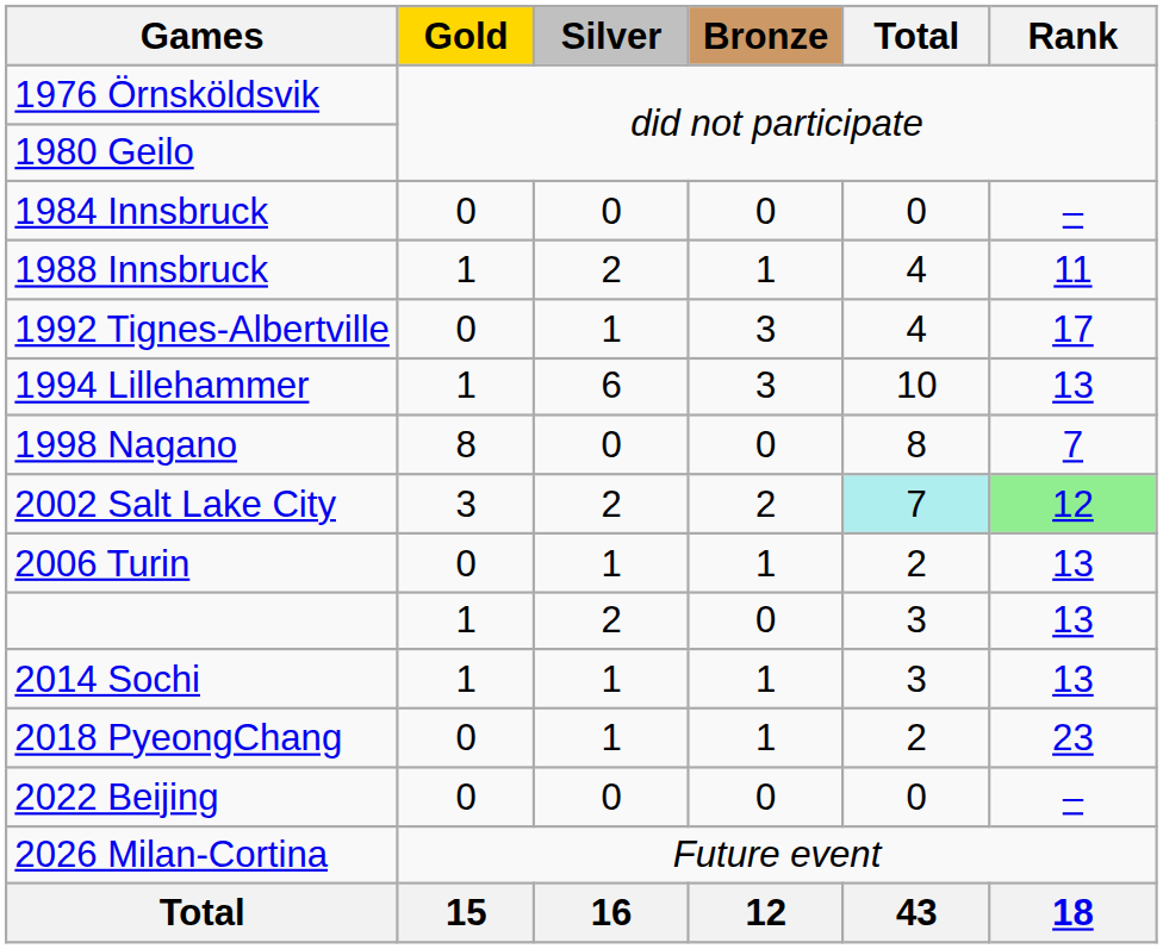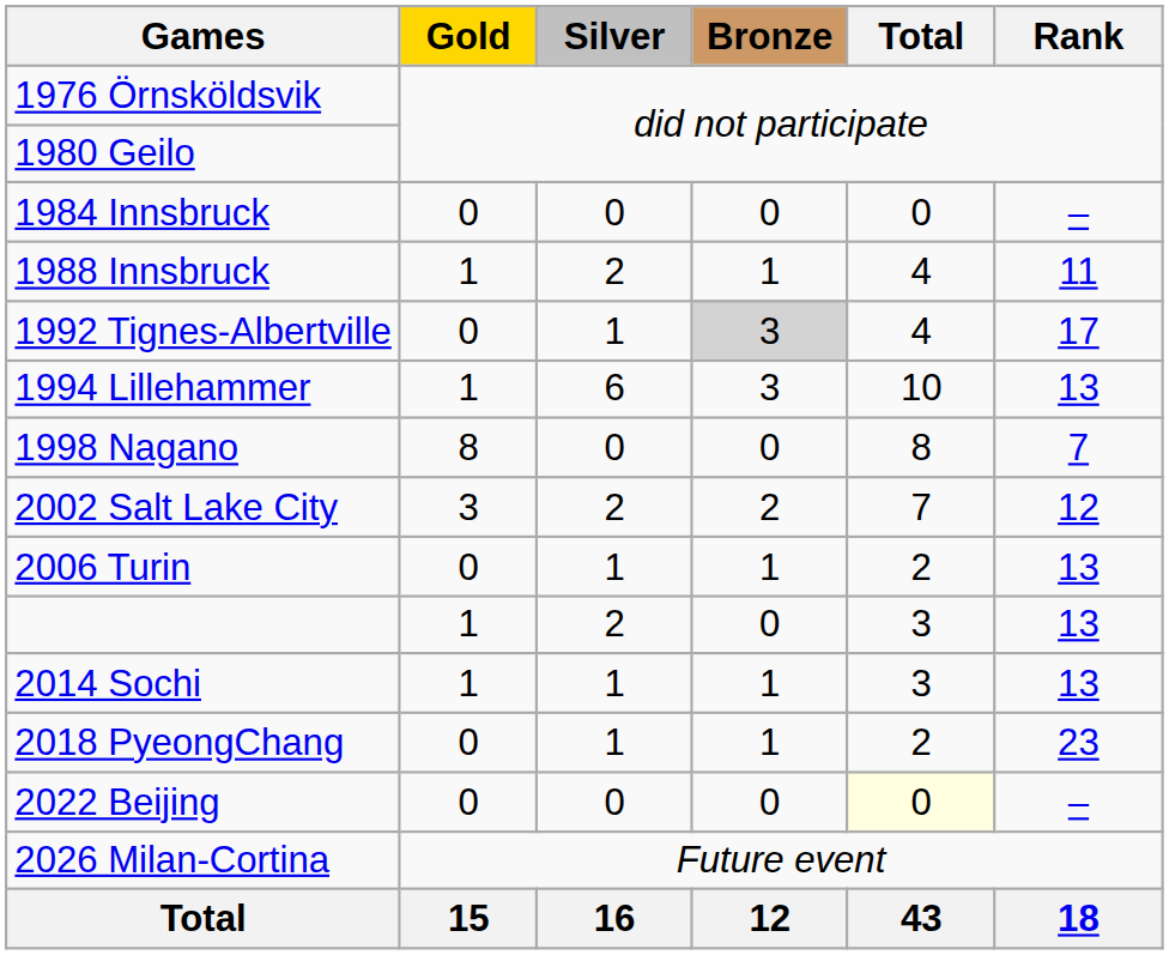1992 Tignes-Albertville | Bronze: no background -> lightgrey background
2002 Salt Lake City | Total: paleturquoise background -> no background
2002 Salt Lake City | Rank: lightgreen background -> no background
2022 Beijing | Total: no background -> lightyellow background
